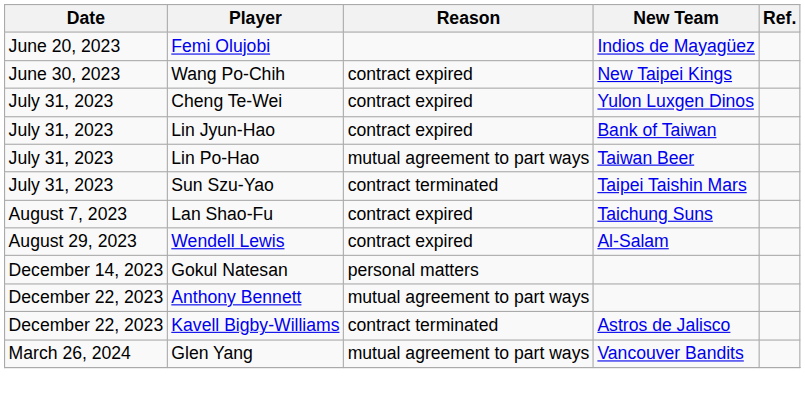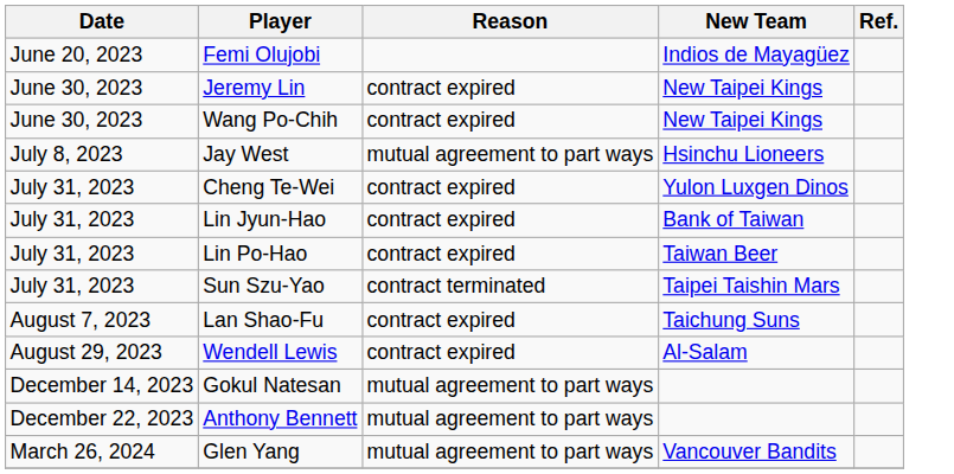+ row: June 30, 2023 | Jeremy Lin | contract expired | New Taipei Kings
+ row: July 8, 2023 | Jay West | mutual agreement to part ways | Hsinchu Lioneers
Lin Po-Hao | Reason: mutual agreement to part ways -> contract expired
Gokul Natesan | Reason: personal matters -> mutual agreement to part ways
- row: December 22, 2023 | Kavell Bigby-Williams | contract terminated | Astros de Jalisco
